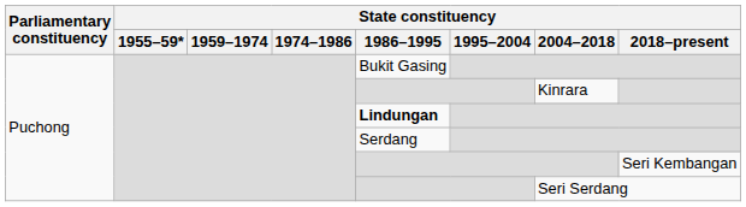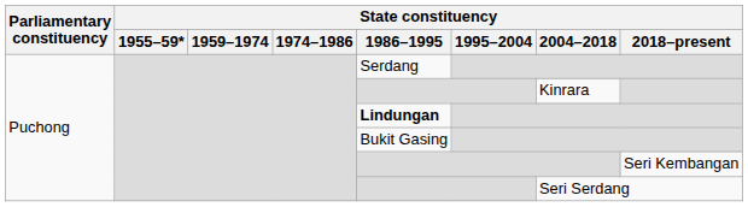row 3 | State constituency / 1986–1995: Bukit Gasing -> Serdang
row 6 | State constituency / 1986–1995: Serdang -> Bukit Gasing
